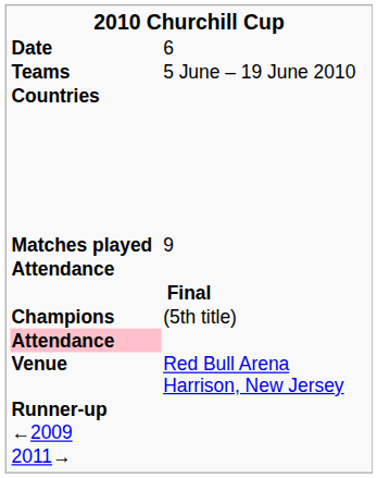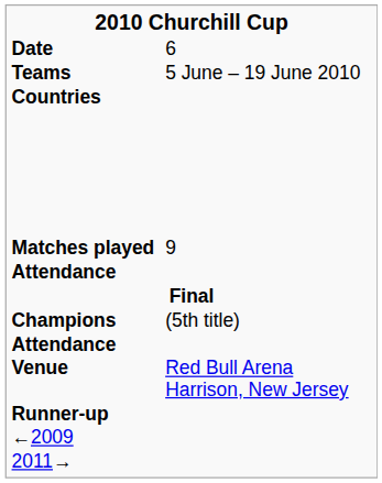row 9 | column 1: pink background -> no background
